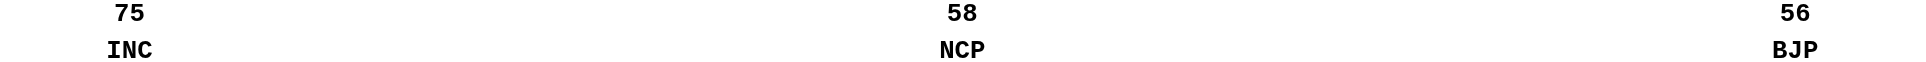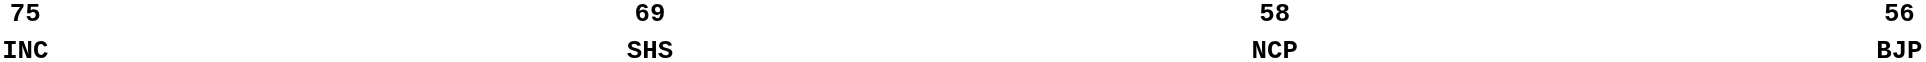+ column: 69 | SHS
